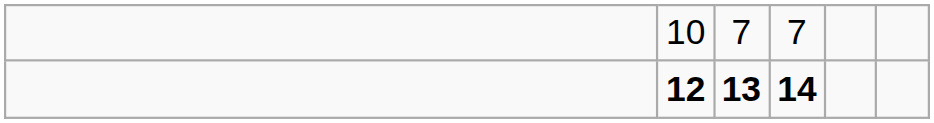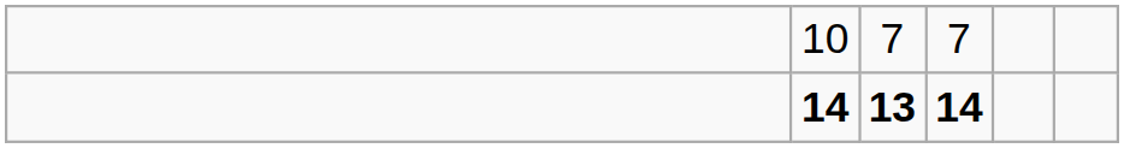row 2 | column 2: 12 -> 14
